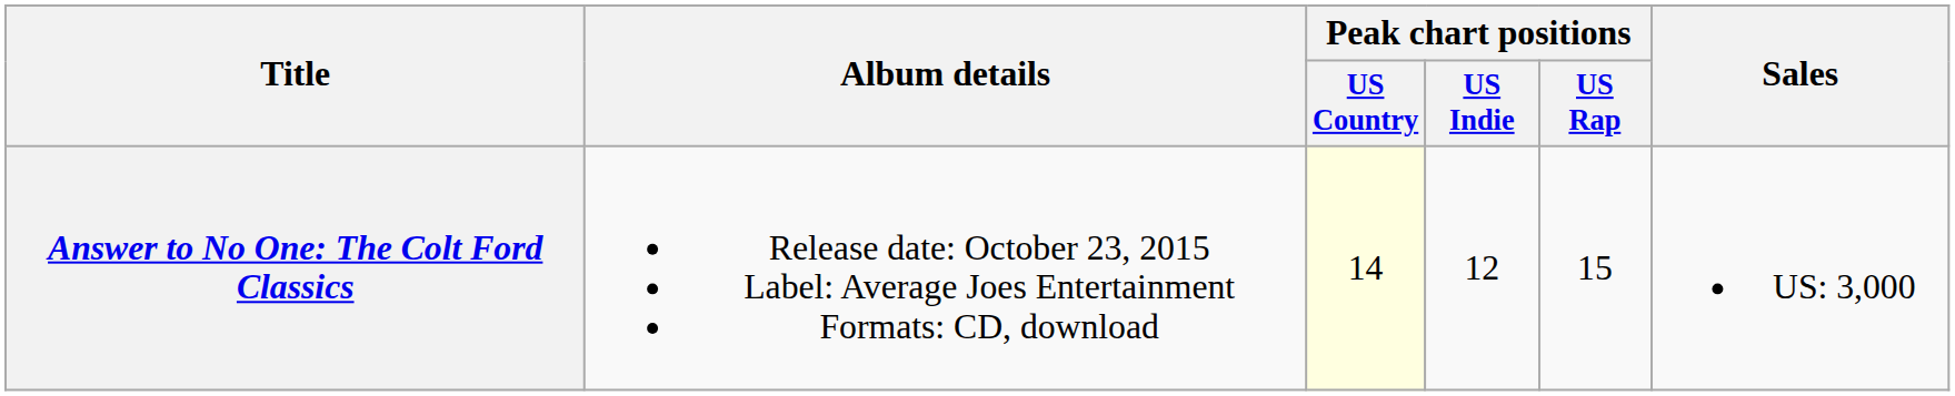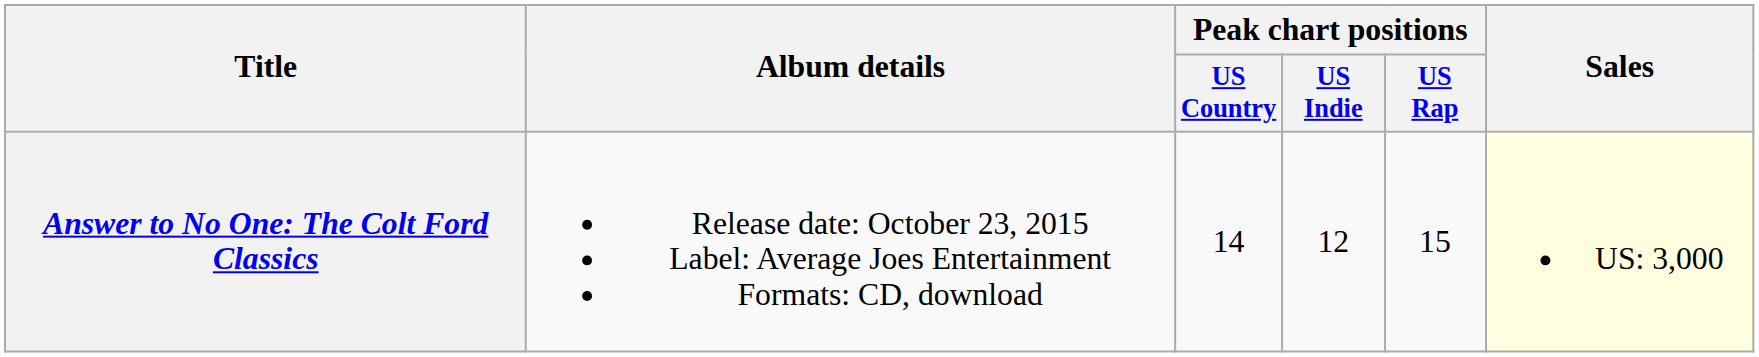row 3 | Peak chart positions / US Country: lightyellow background -> no background
row 3 | Sales: no background -> lightyellow background
